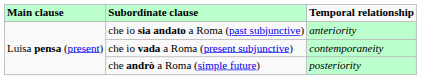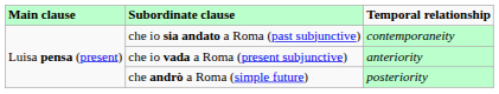che io sia andato a Roma (past subjunctive) | Temporal relationship: anteriority -> contemporaneity
che io vada a Roma (present subjunctive) | Temporal relationship: contemporaneity -> anteriority
